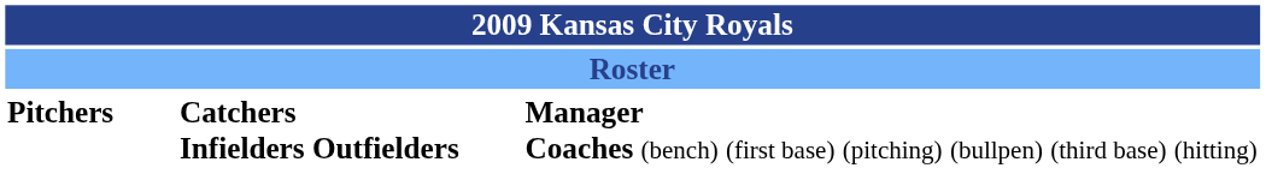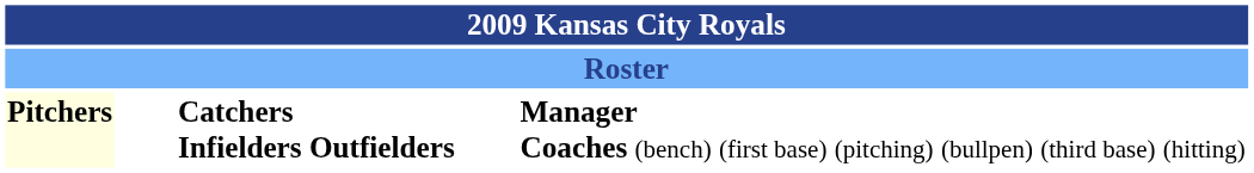Pitchers | column 1: no background -> lightyellow background
